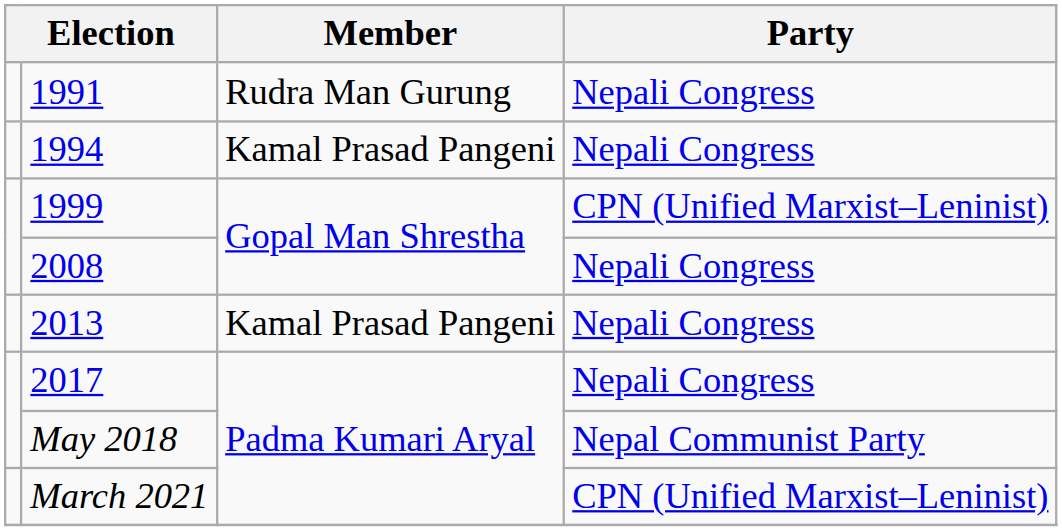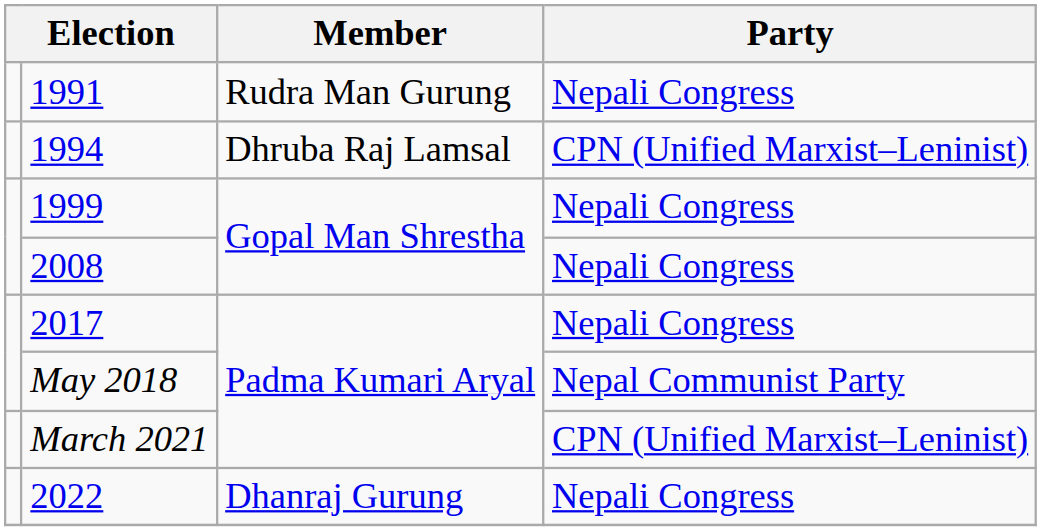1994 | Member: Kamal Prasad Pangeni -> Dhruba Raj Lamsal
1994 | Party: Nepali Congress -> CPN (Unified Marxist–Leninist)
1999 | Party: CPN (Unified Marxist–Leninist) -> Nepali Congress
- row: 2013 | Kamal Prasad Pangeni | Nepali Congress
+ row: 2022 | Dhanraj Gurung | Nepali Congress
